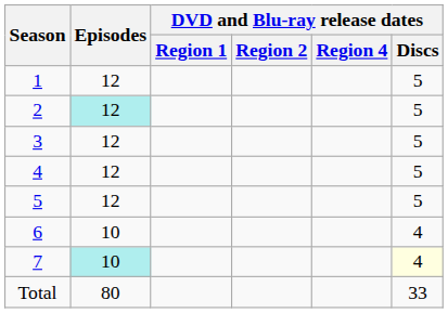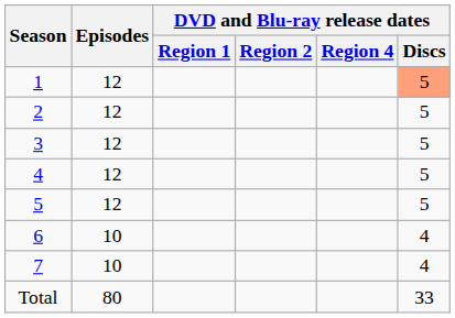1 | DVD and Blu-ray release dates / Discs: no background -> lightsalmon background
2 | Episodes: paleturquoise background -> no background
7 | Episodes: paleturquoise background -> no background
7 | DVD and Blu-ray release dates / Discs: lightyellow background -> no background
